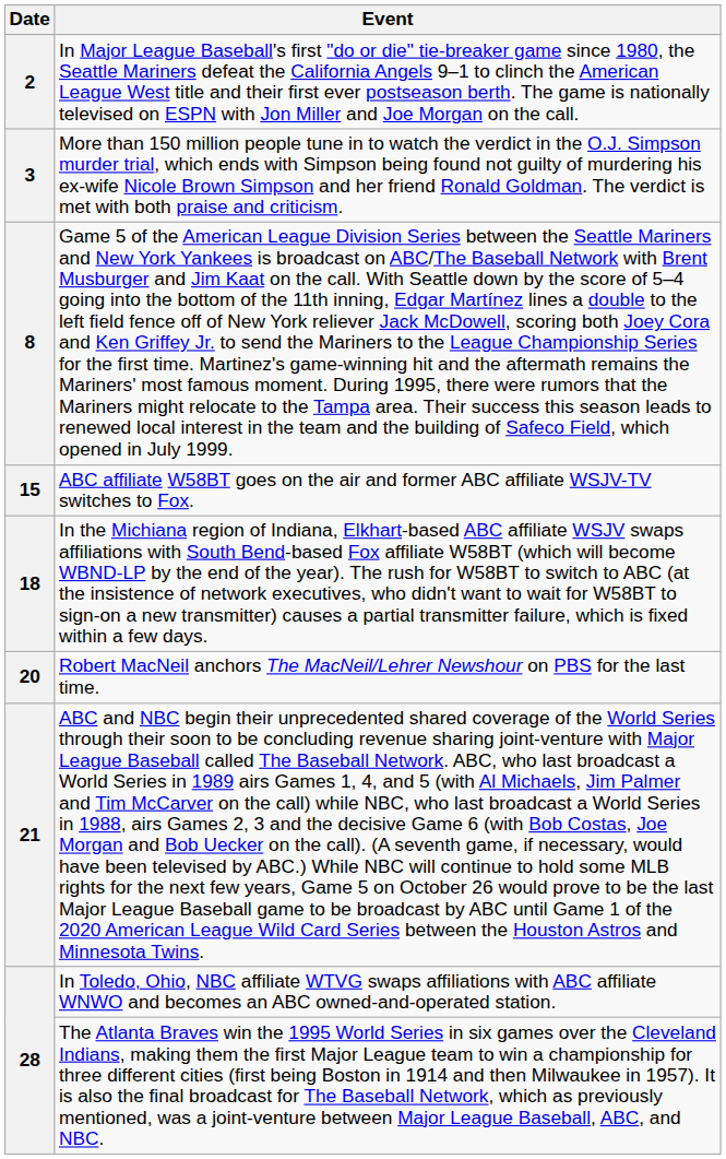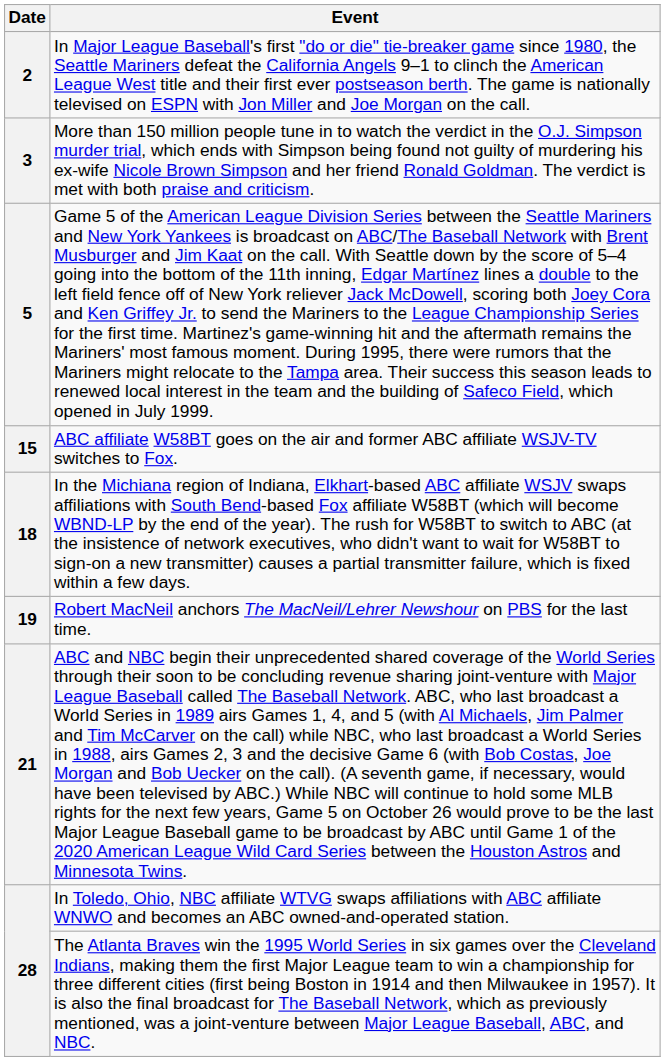row 4 | Date: 8 -> 5
row 7 | Date: 20 -> 19
